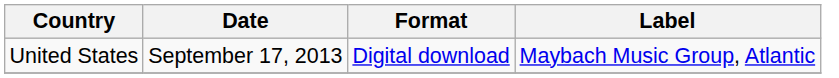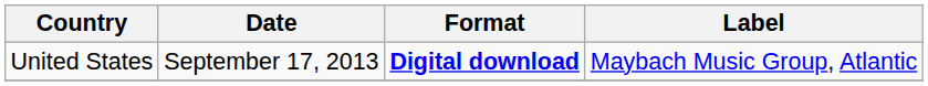United States | Format: normal -> bold
